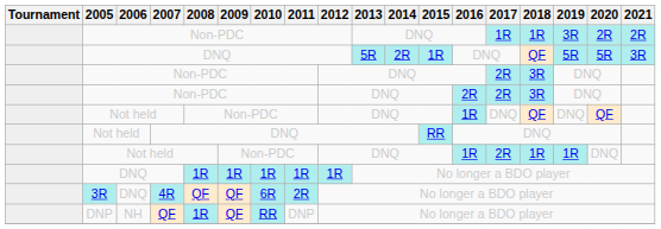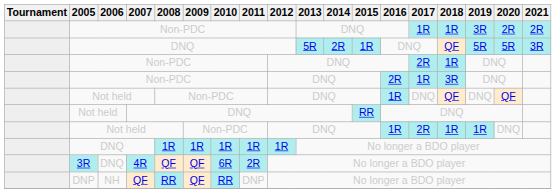row 4 | 2018: 3R -> 1R
row 5 | 2017: 2R -> 1R
row 11 | 2008: 1R -> RR
